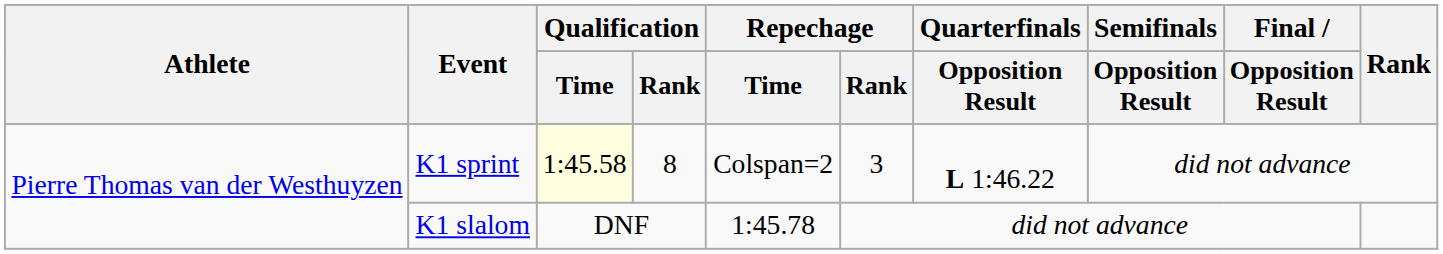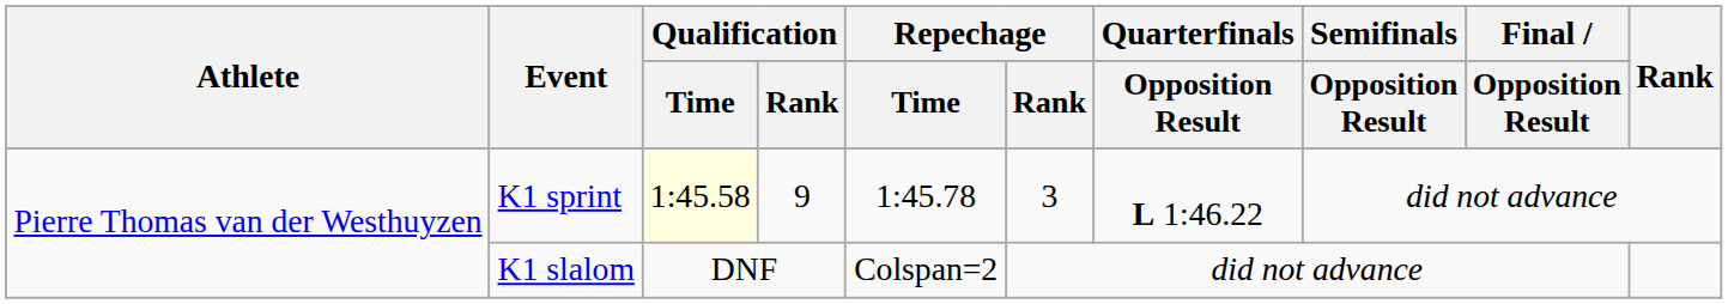K1 sprint | Qualification / Rank: 8 -> 9
K1 sprint | Repechage / Time: Colspan=2 -> 1:45.78
K1 slalom | Repechage / Time: 1:45.78 -> Colspan=2
